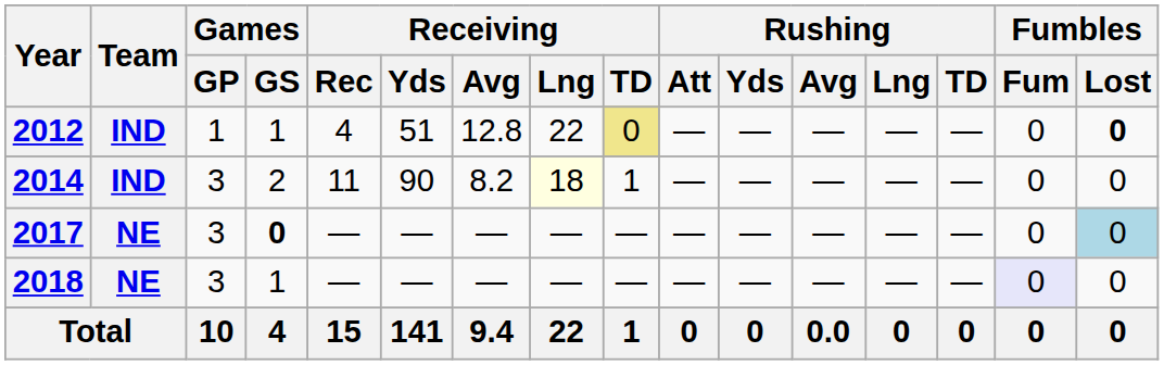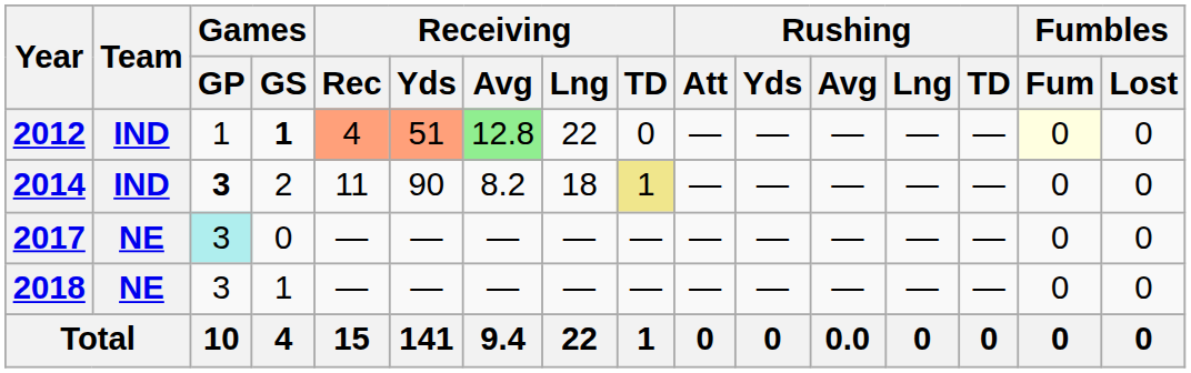2012 | Games / GS: normal -> bold
2012 | Receiving / Rec: no background -> lightsalmon background
2012 | Receiving / Yds: no background -> lightsalmon background
2012 | Receiving / Avg: no background -> lightgreen background
2012 | Receiving / TD: khaki background -> no background
2012 | Fumbles / Fum: no background -> lightyellow background
2012 | Fumbles / Lost: bold -> normal
2014 | Games / GP: normal -> bold
2014 | Receiving / Lng: lightyellow background -> no background
2014 | Receiving / TD: no background -> khaki background
2017 | Games / GP: no background -> paleturquoise background
2017 | Games / GS: bold -> normal
2017 | Fumbles / Lost: lightblue background -> no background
2018 | Fumbles / Fum: lavender background -> no background
